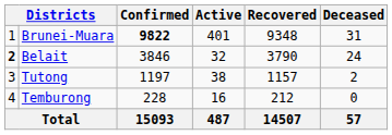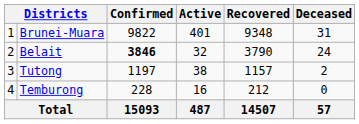Brunei-Muara | Confirmed: bold -> normal
Belait | column 1: bold -> normal
Belait | Confirmed: normal -> bold
